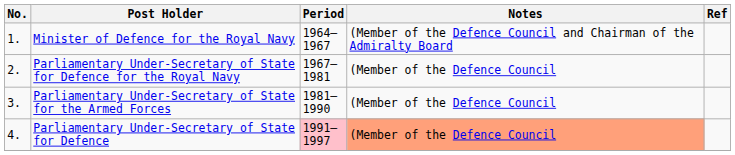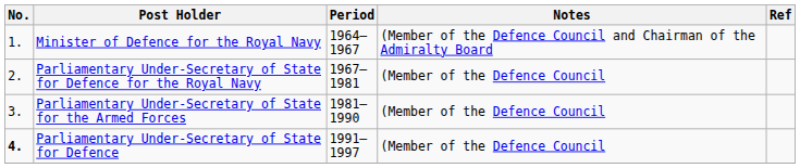Parliamentary Under-Secretary of State for Defence | No.: normal -> bold
Parliamentary Under-Secretary of State for Defence | Period: pink background -> no background
Parliamentary Under-Secretary of State for Defence | Notes: lightsalmon background -> no background
